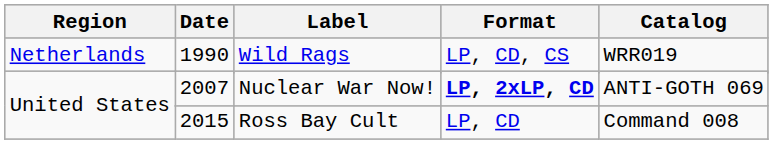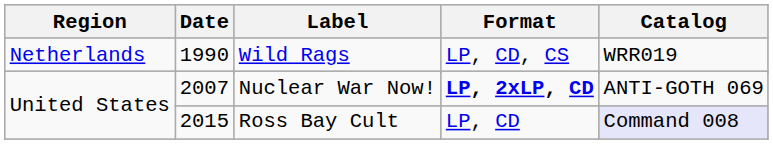2015 / Ross Bay Cult | Catalog: no background -> lavender background
